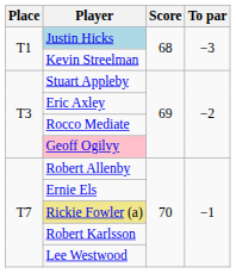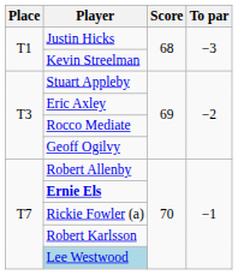Justin Hicks | Player: lightblue background -> no background
Geoff Ogilvy | Player: pink background -> no background
Ernie Els | Player: normal -> bold
Rickie Fowler (a) | Player: khaki background -> no background
Lee Westwood | Player: no background -> lightblue background
